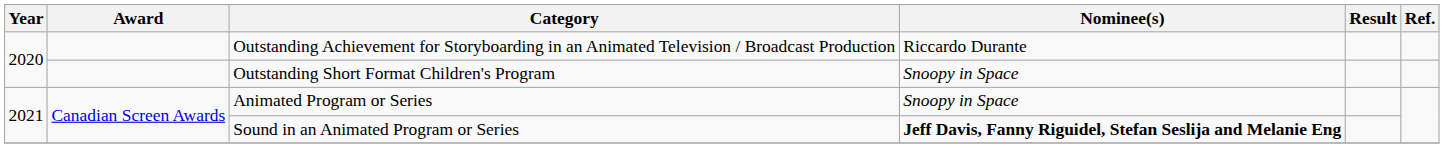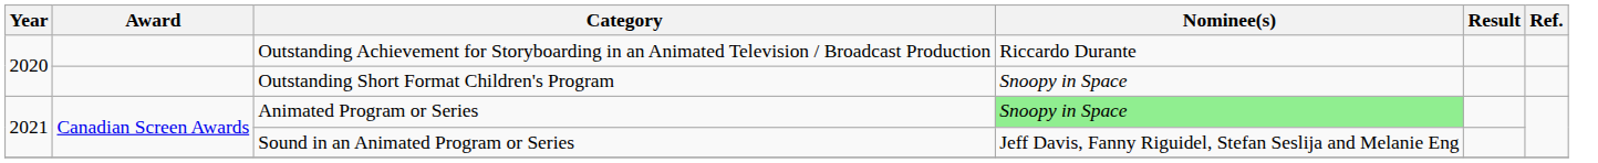Animated Program or Series | Nominee(s): no background -> lightgreen background
Sound in an Animated Program or Series | Nominee(s): bold -> normal
